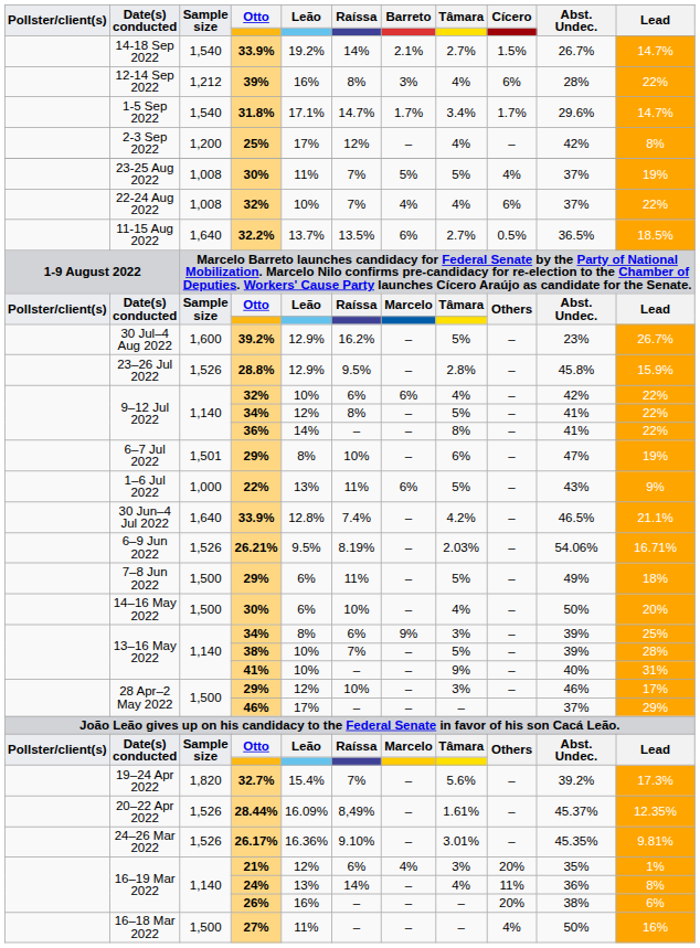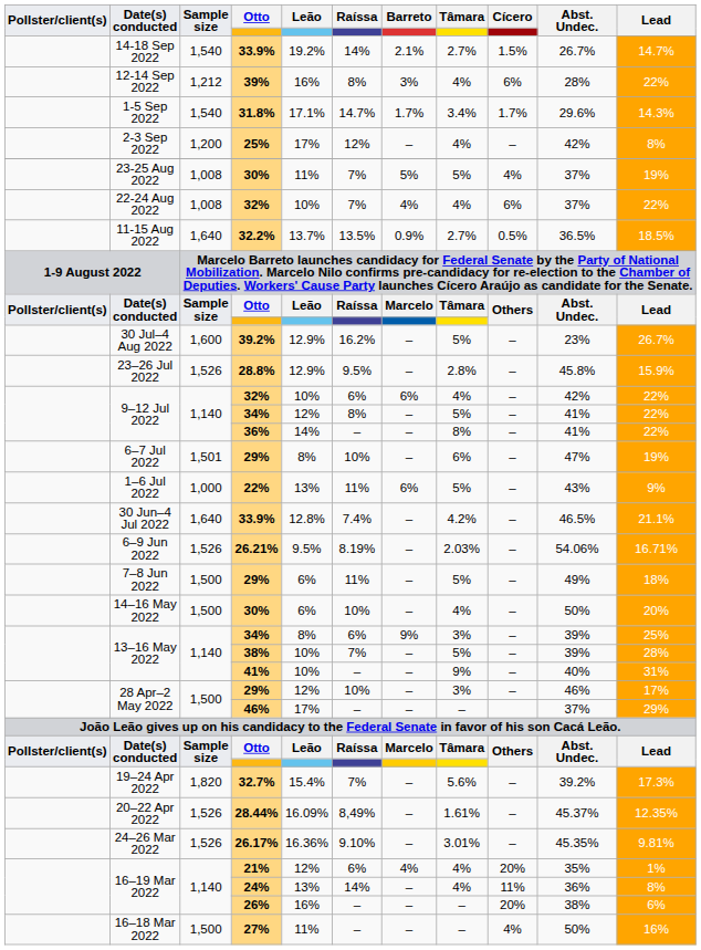31.8% | Lead: 14.7% -> 14.3%
32.2% | Barreto: 6% -> 0.9%
21% | Tâmara: 3% -> 4%
